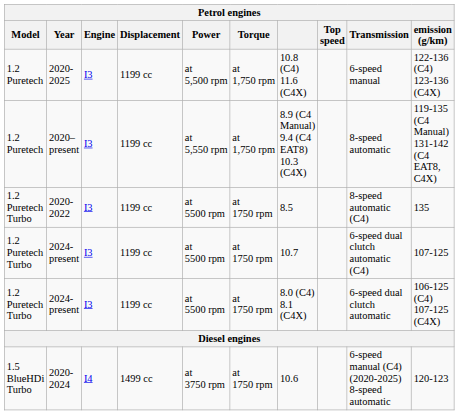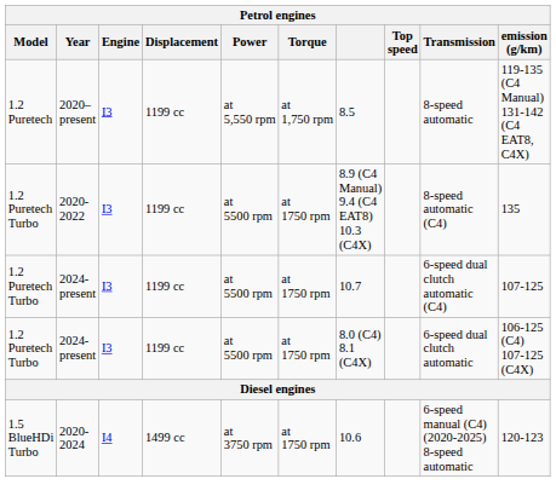- row: 1.2 Puretech | 2020-2025 | I3 | 1199 cc | at 5,500 rpm | at 1,750 rpm | 10.8 (C4) 11.6 (C4X) | 6-speed manual | 122-136 (C4) 123-136 (C4X)
2020–present | column 7: 8.9 (C4 Manual) 9.4 (C4 EAT8) 10.3 (C4X) -> 8.5
2020-2022 | column 7: 8.5 -> 8.9 (C4 Manual) 9.4 (C4 EAT8) 10.3 (C4X)
